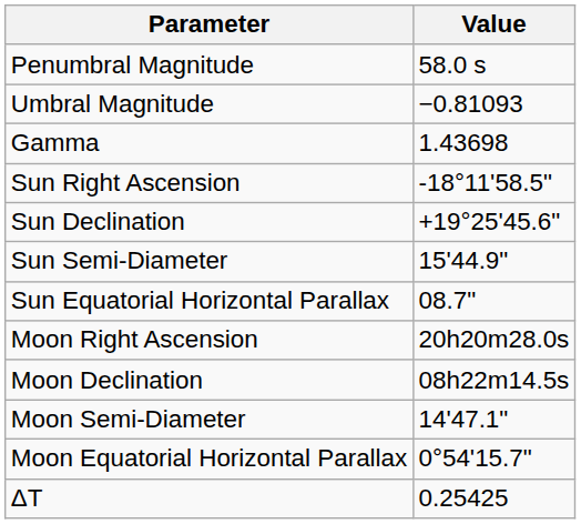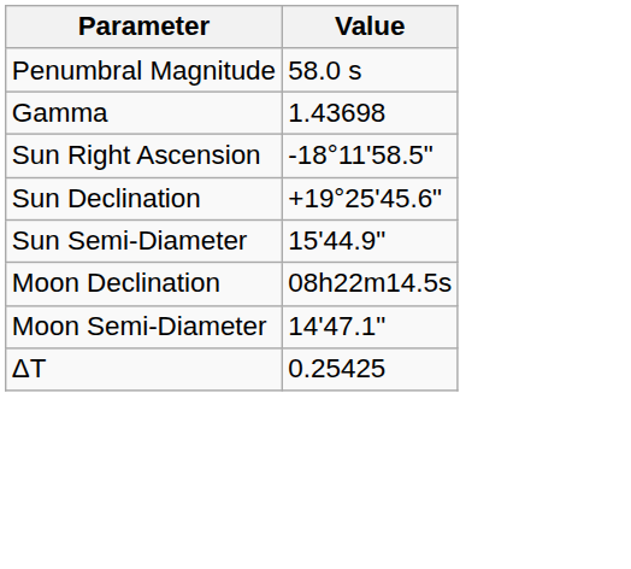- row: Umbral Magnitude | −0.81093
- row: Sun Equatorial Horizontal Parallax | 08.7"
- row: Moon Right Ascension | 20h20m28.0s
- row: Moon Equatorial Horizontal Parallax | 0°54'15.7"
